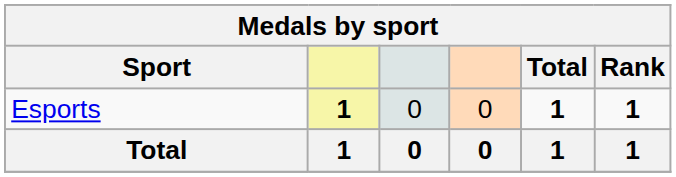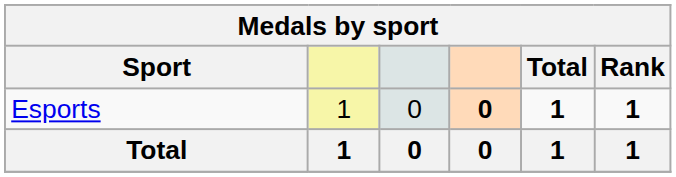Esports | column 2: bold -> normal
Esports | column 4: normal -> bold
